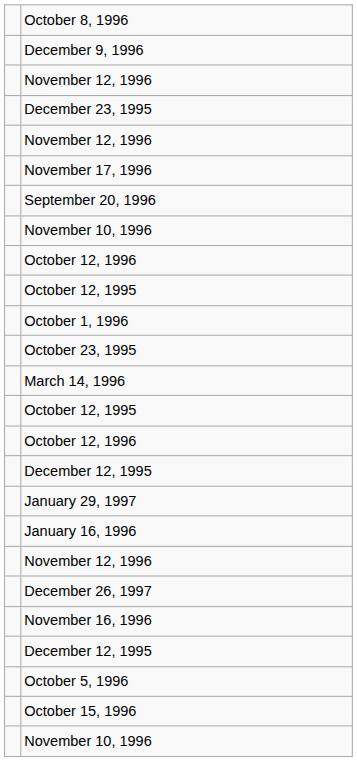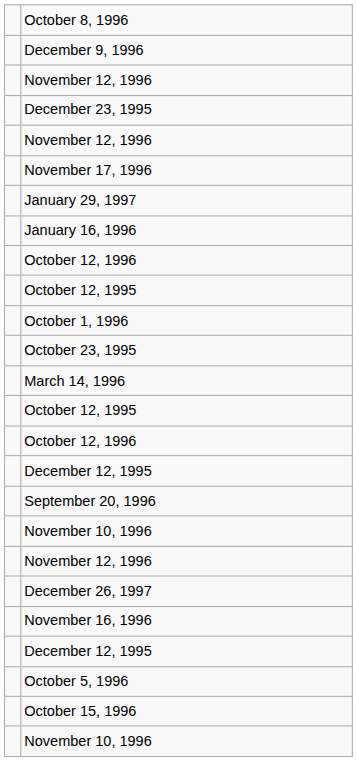row 7 | column 2: September 20, 1996 -> January 29, 1997
row 8 | column 2: November 10, 1996 -> January 16, 1996
row 17 | column 2: January 29, 1997 -> September 20, 1996
row 18 | column 2: January 16, 1996 -> November 10, 1996
